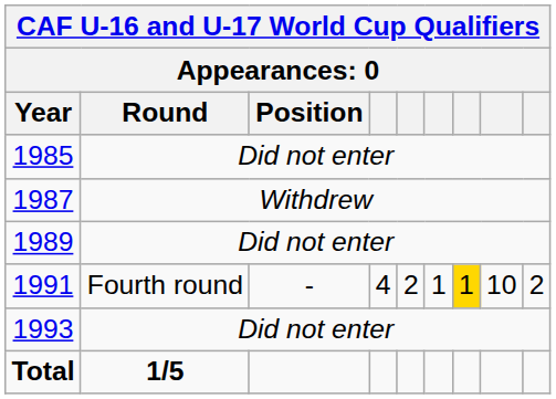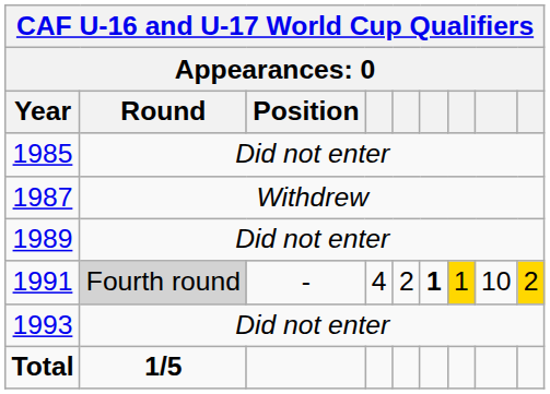1991 | Round: no background -> lightgrey background
1991 | column 6: normal -> bold
1991 | column 9: no background -> gold background
